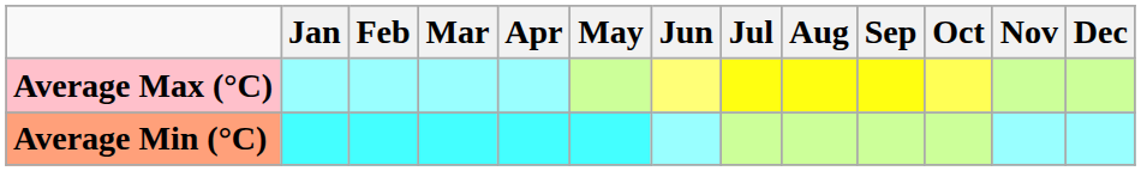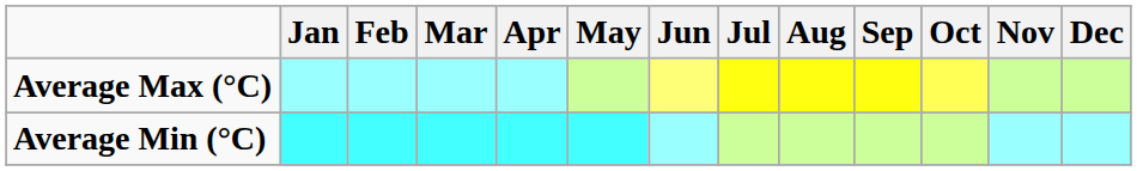row 2 | column 1: pink background -> no background
row 3 | column 1: lightsalmon background -> no background
